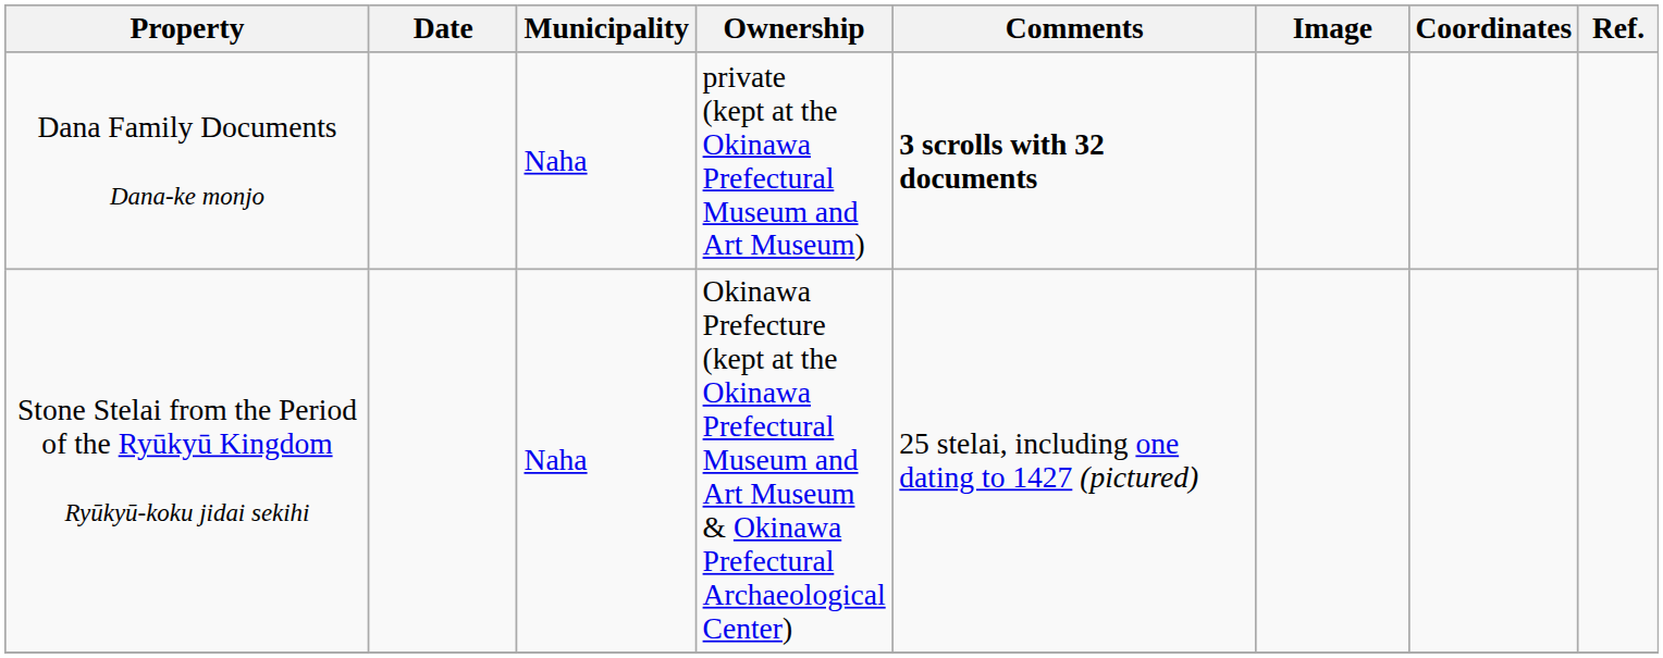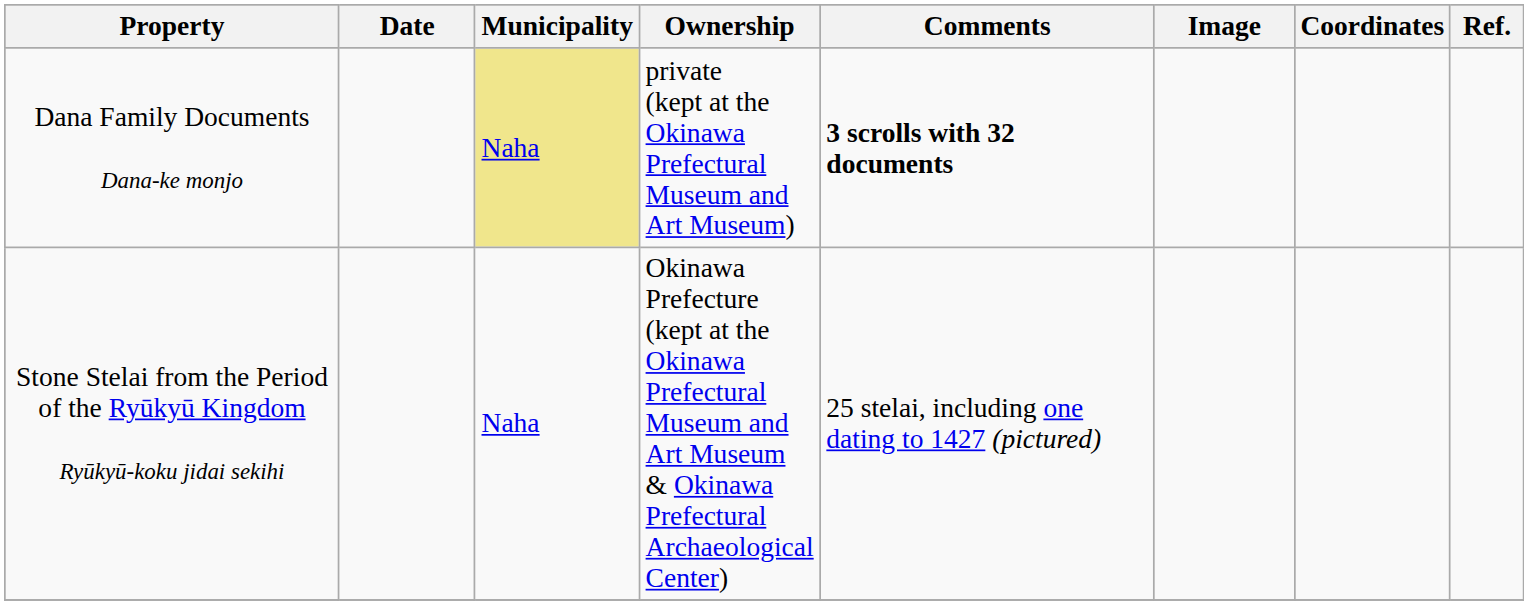Dana Family Documents Dana-ke monjo | Municipality: no background -> khaki background
